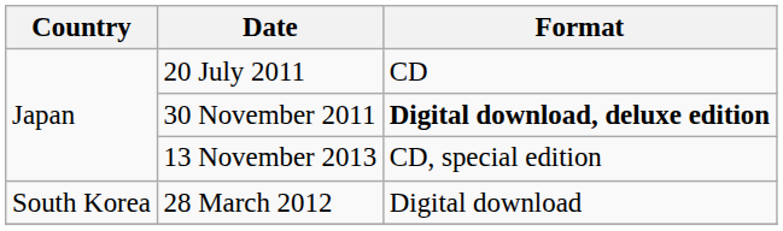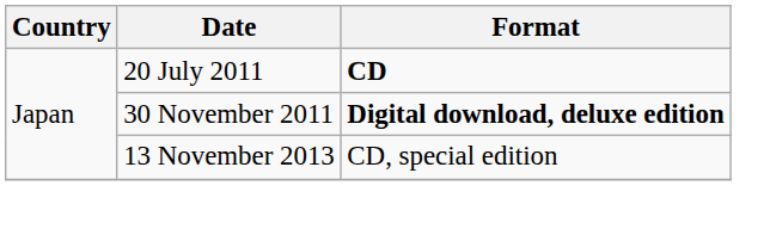20 July 2011 | Format: normal -> bold
- row: South Korea | 28 March 2012 | Digital download
